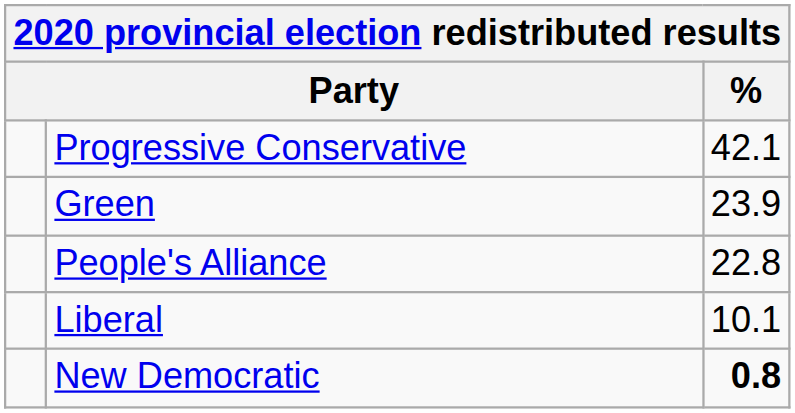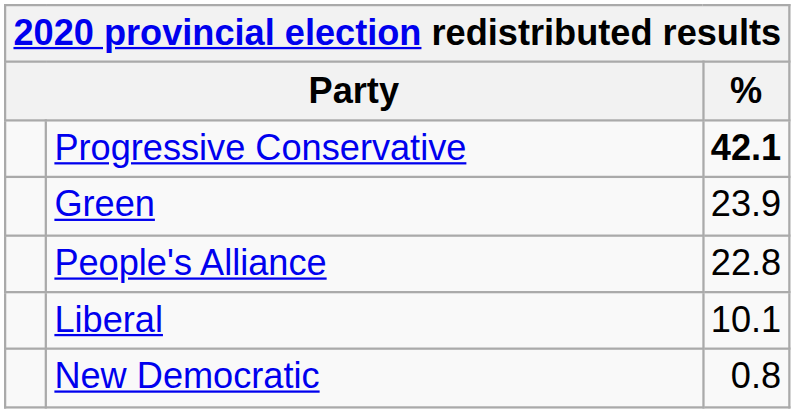Progressive Conservative | %: normal -> bold
New Democratic | %: bold -> normal
